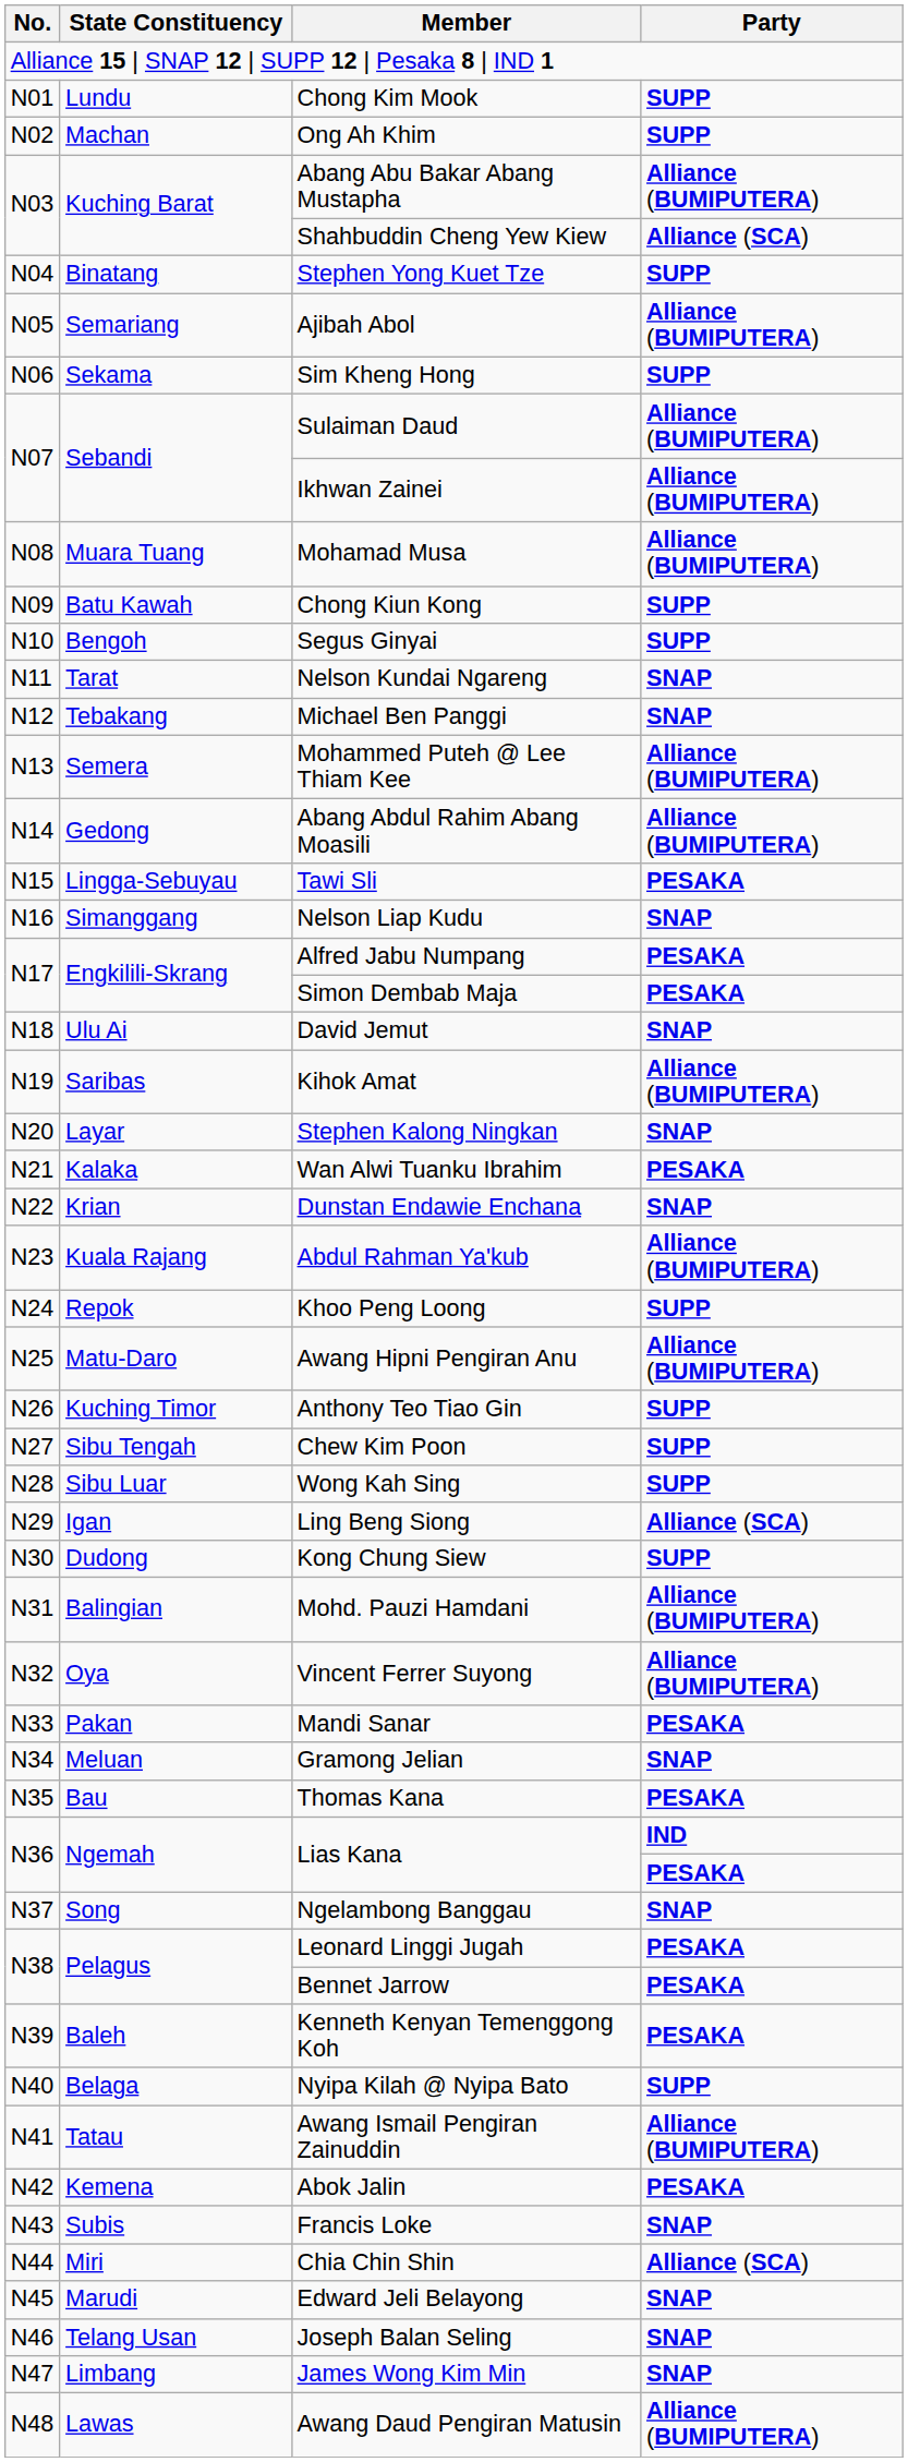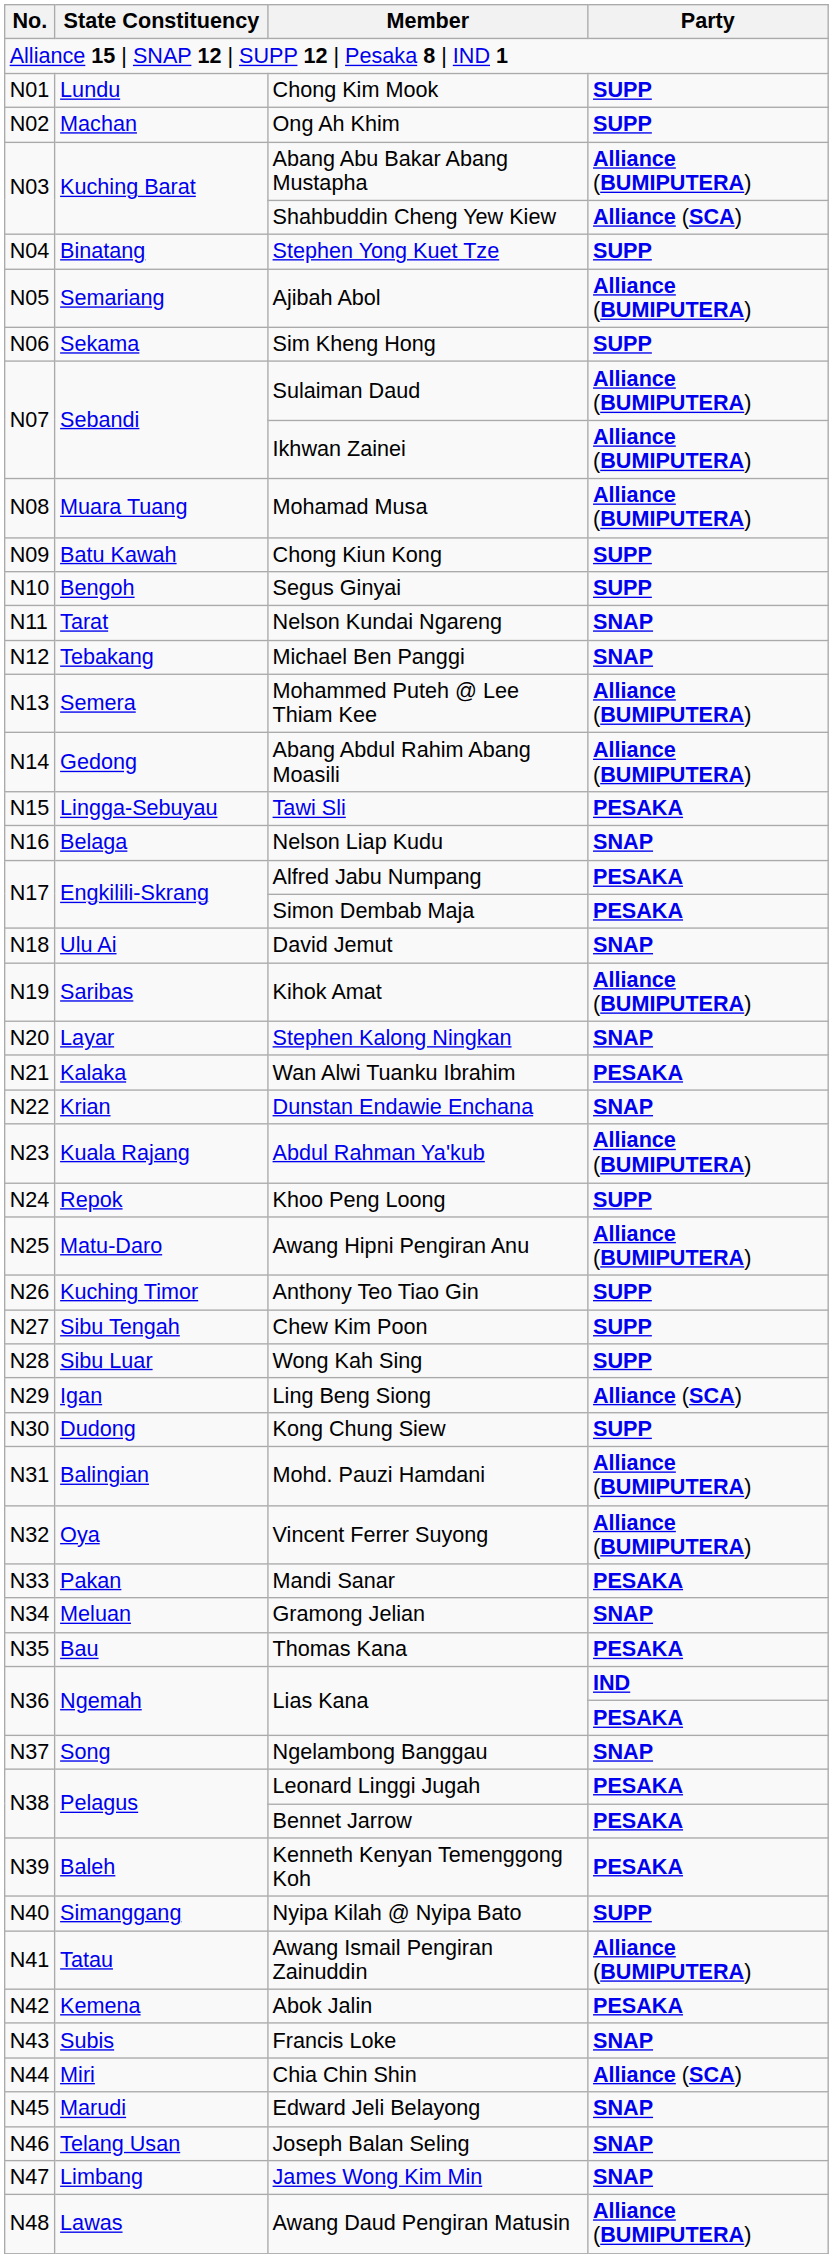Nelson Liap Kudu | State Constituency: Simanggang -> Belaga
Nyipa Kilah @ Nyipa Bato | State Constituency: Belaga -> Simanggang
